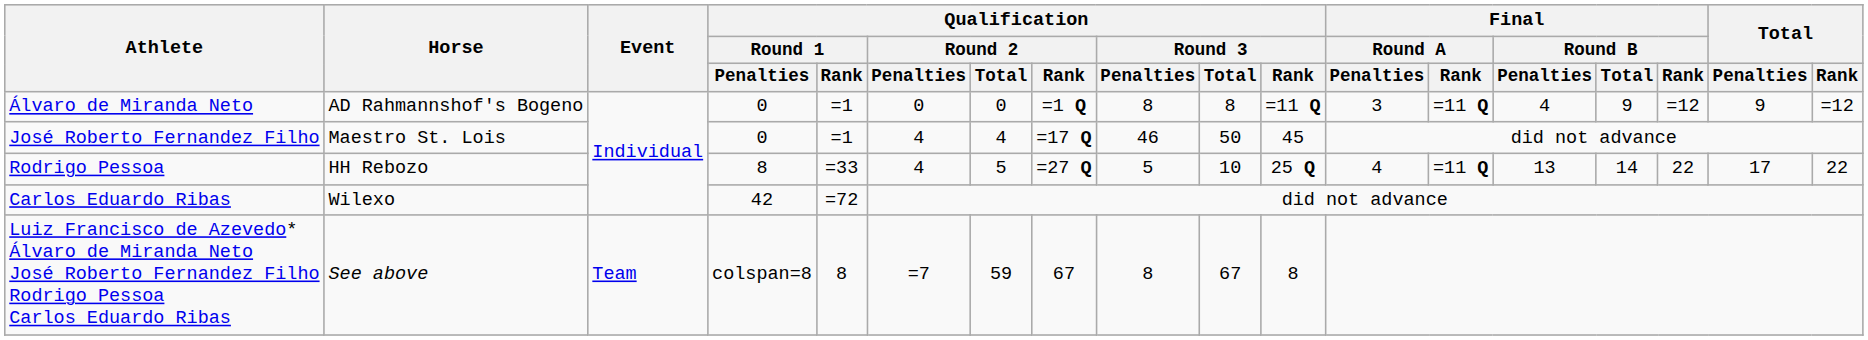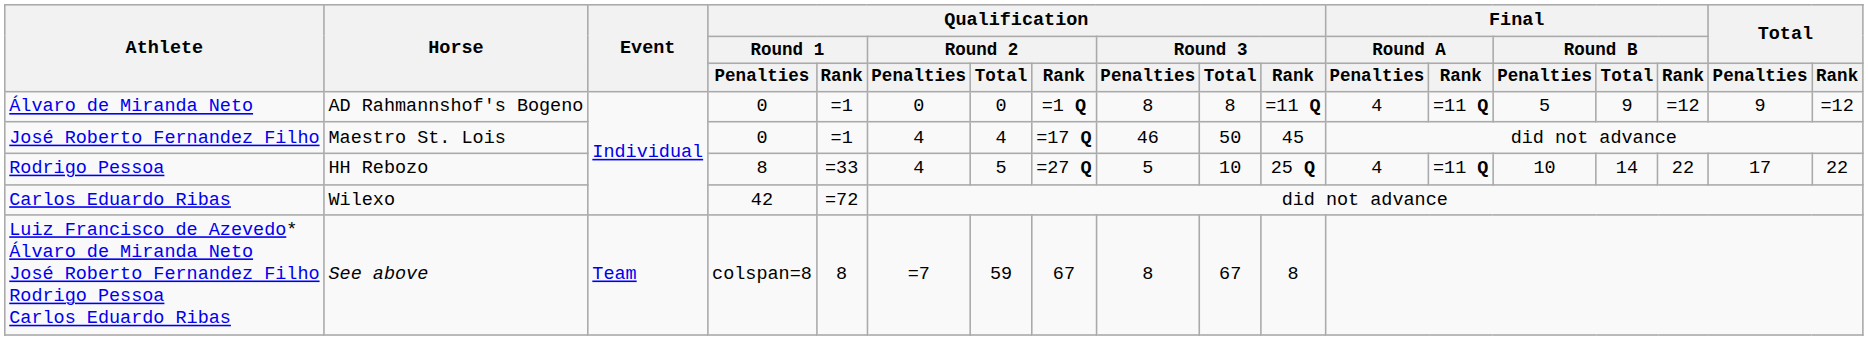Álvaro de Miranda Neto | Final / Round A / Penalties: 3 -> 4
Álvaro de Miranda Neto | Final / Round B / Penalties: 4 -> 5
Rodrigo Pessoa | Final / Round B / Penalties: 13 -> 10
